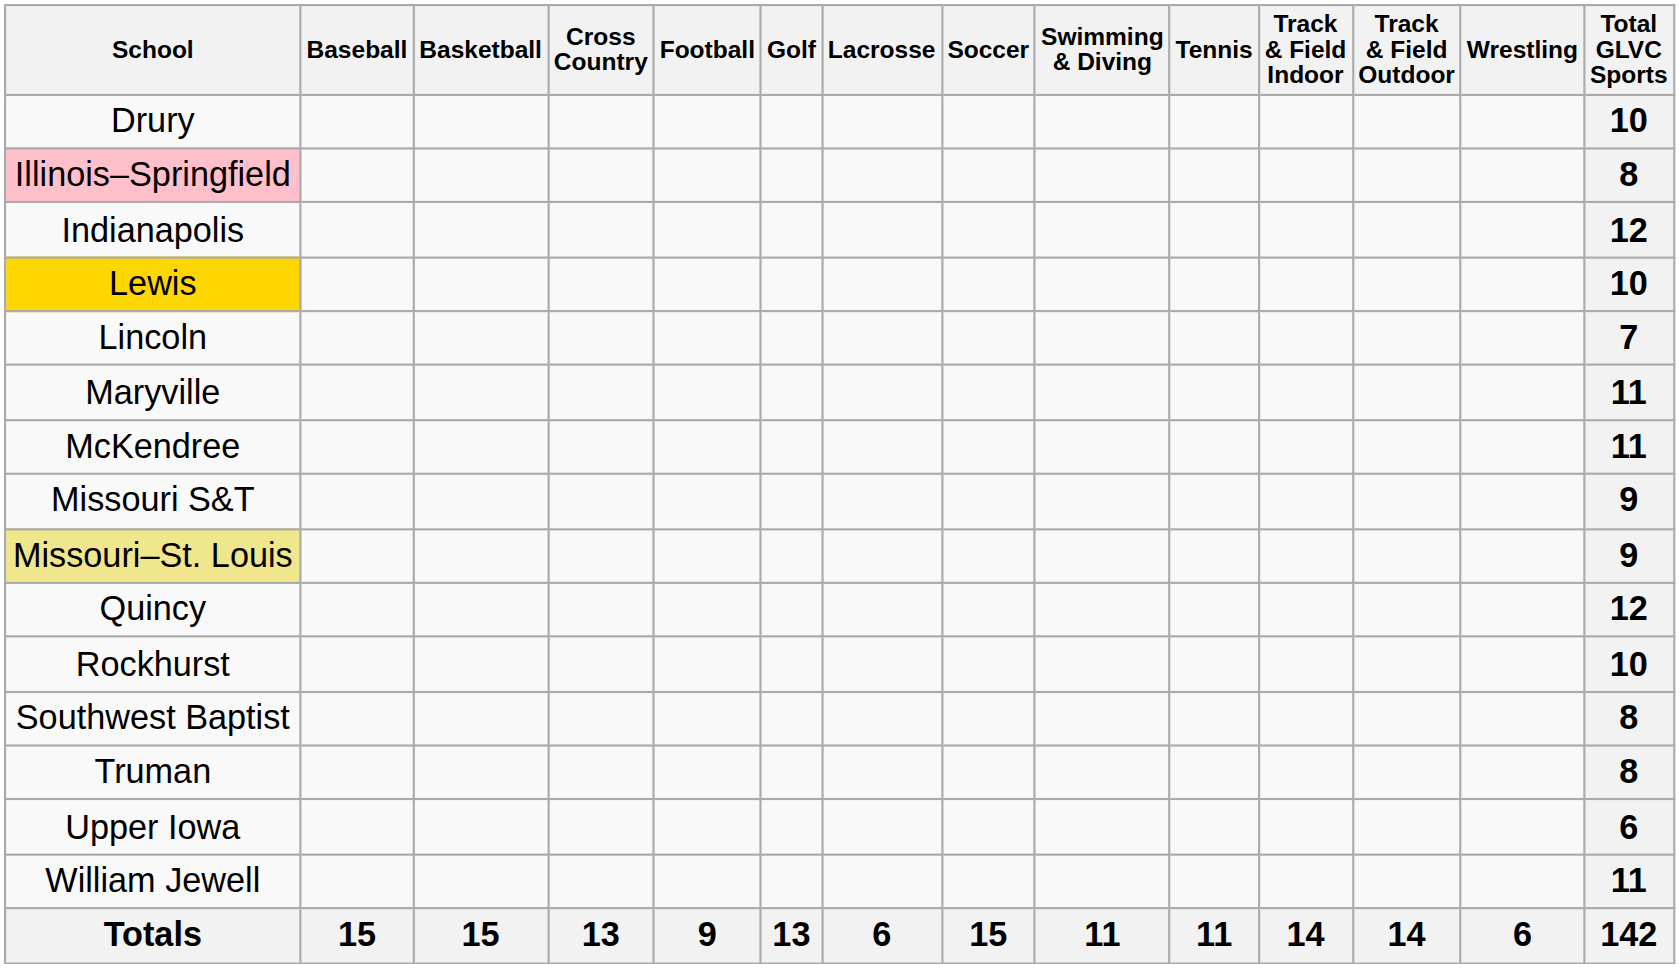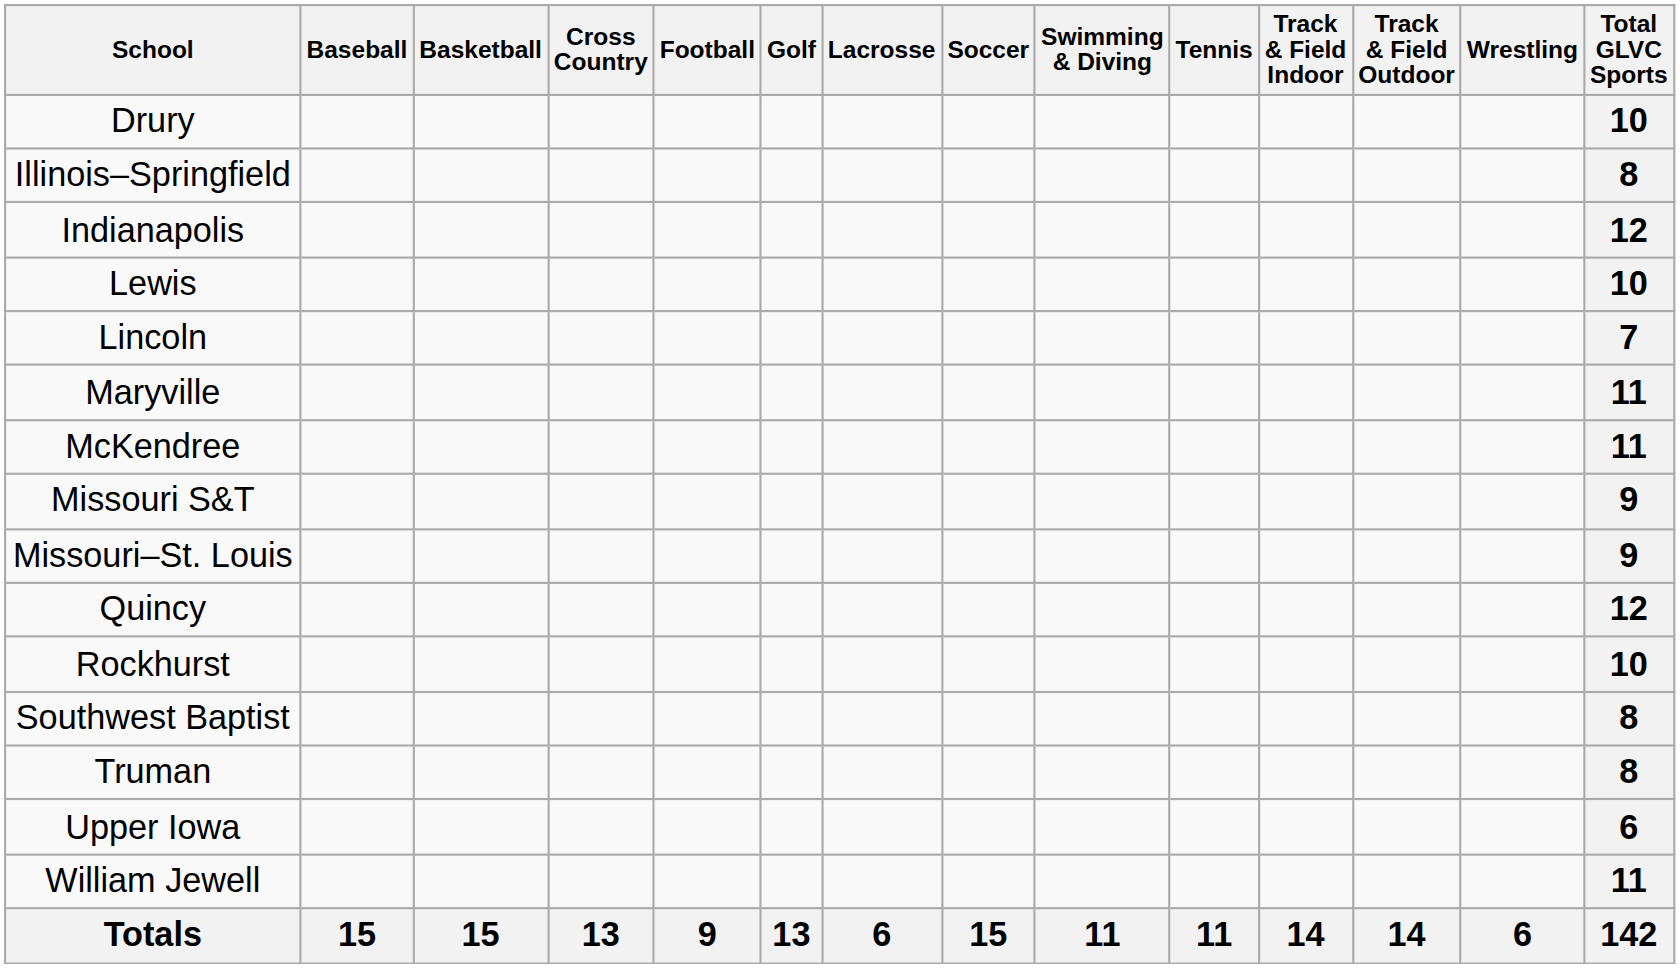Illinois–Springfield | School: pink background -> no background
Lewis | School: gold background -> no background
Missouri–St. Louis | School: khaki background -> no background
